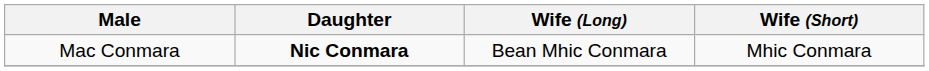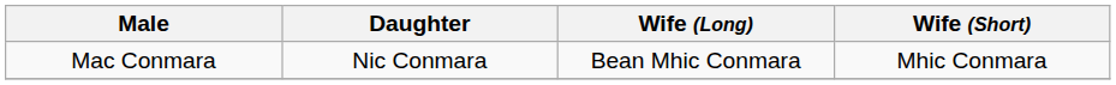Mac Conmara | Daughter: bold -> normal
